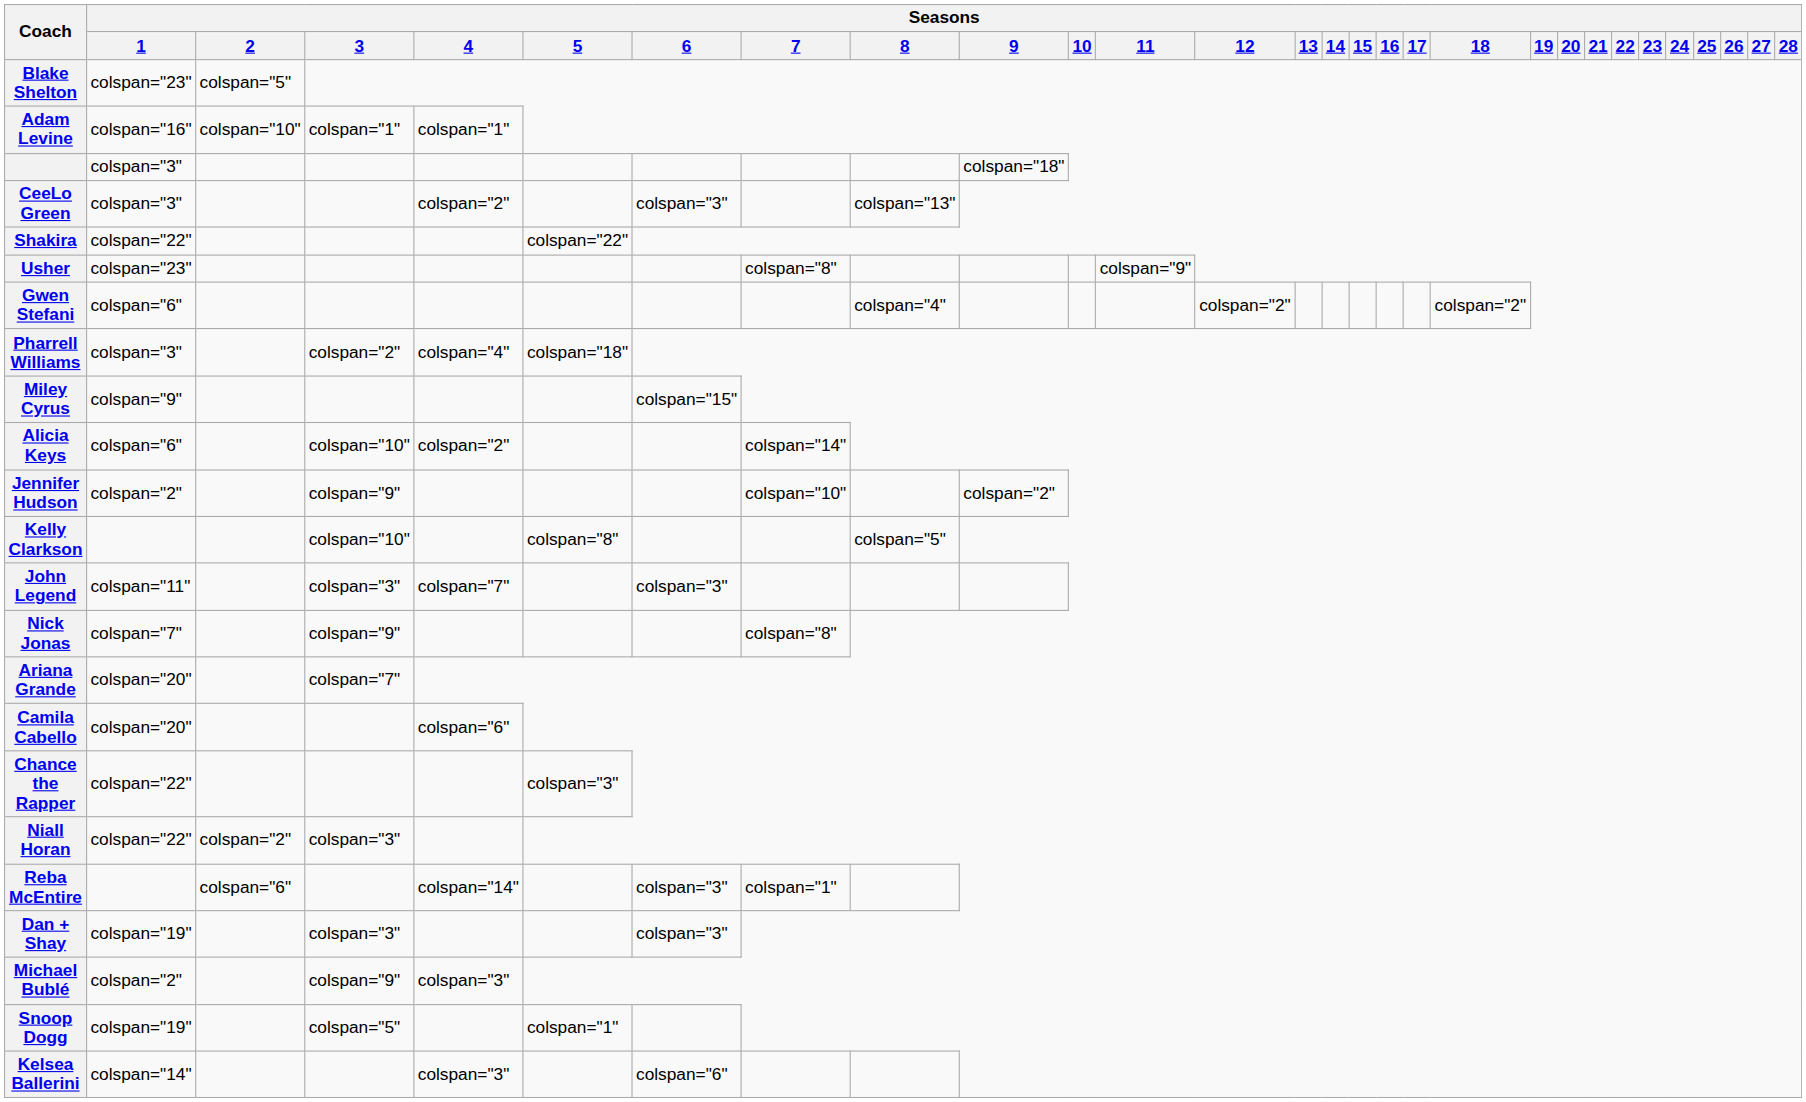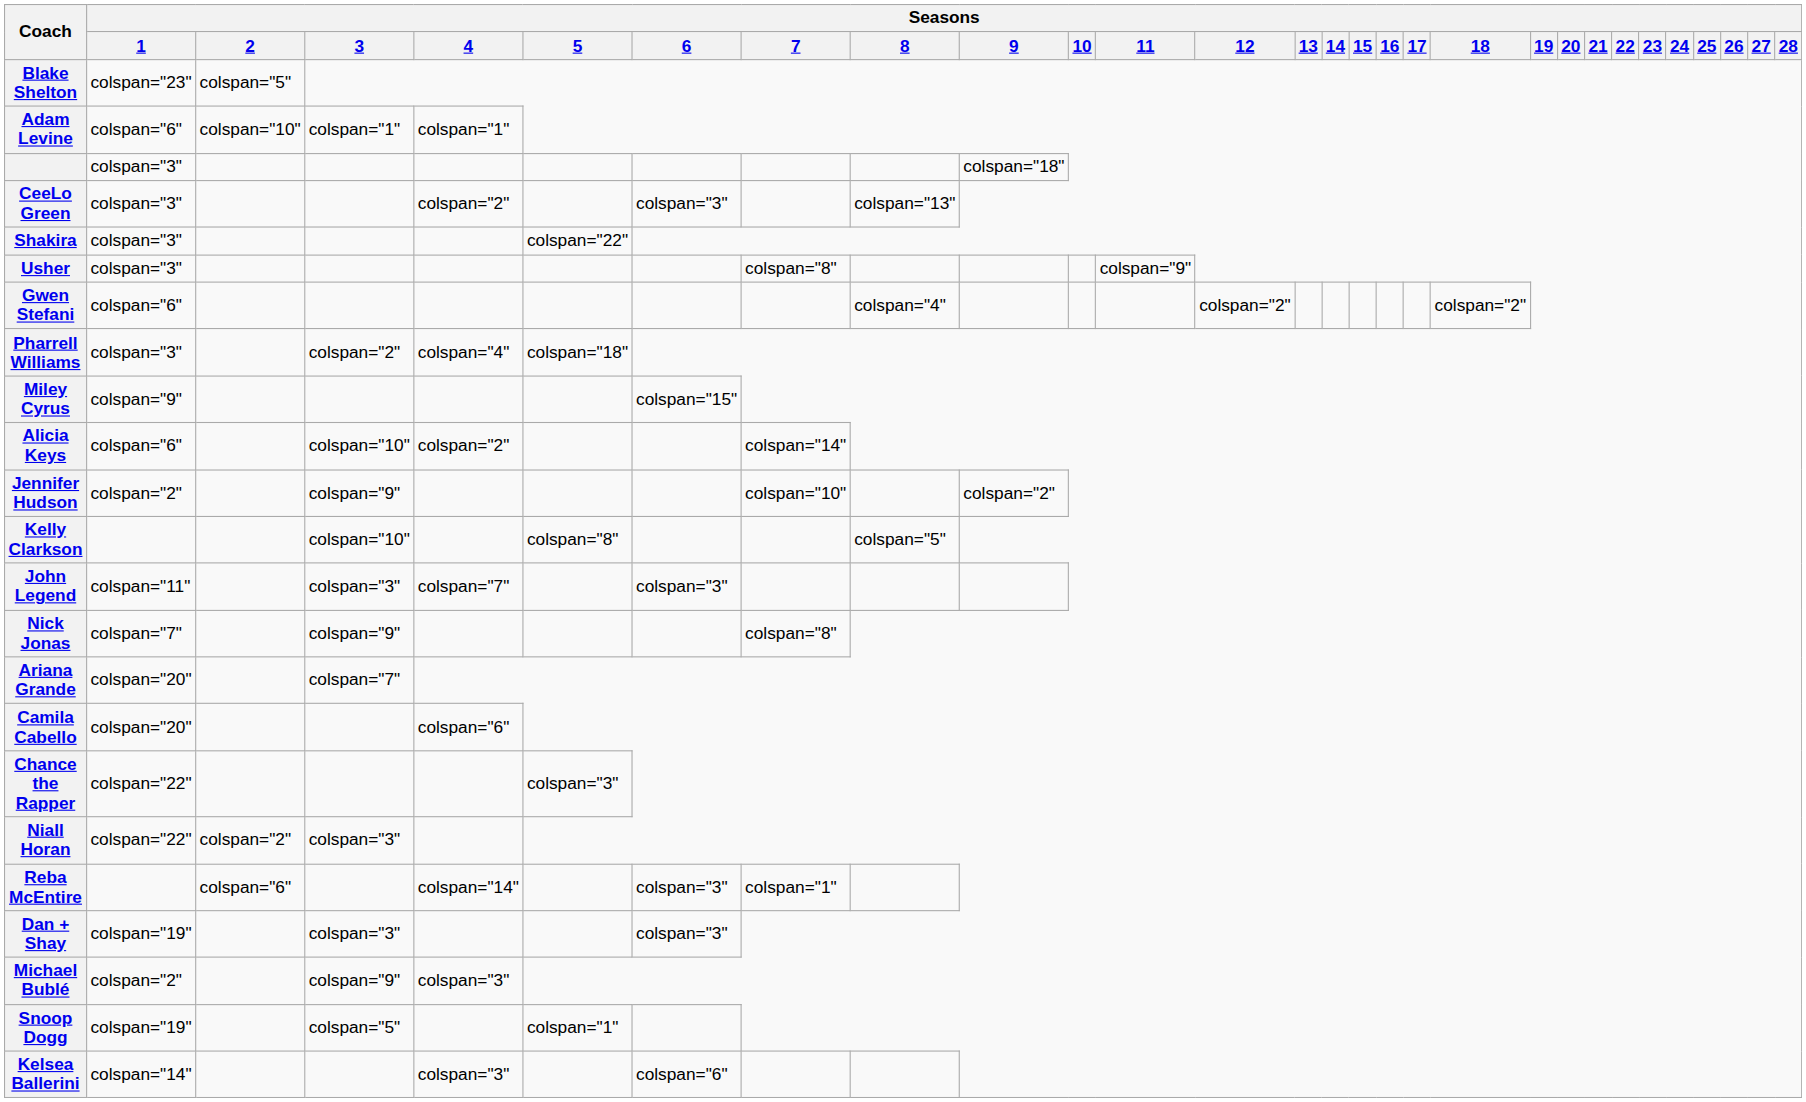Adam Levine | Seasons / 1: colspan="16" -> colspan="6"
Shakira | Seasons / 1: colspan="22" -> colspan="3"
Usher | Seasons / 1: colspan="23" -> colspan="3"
